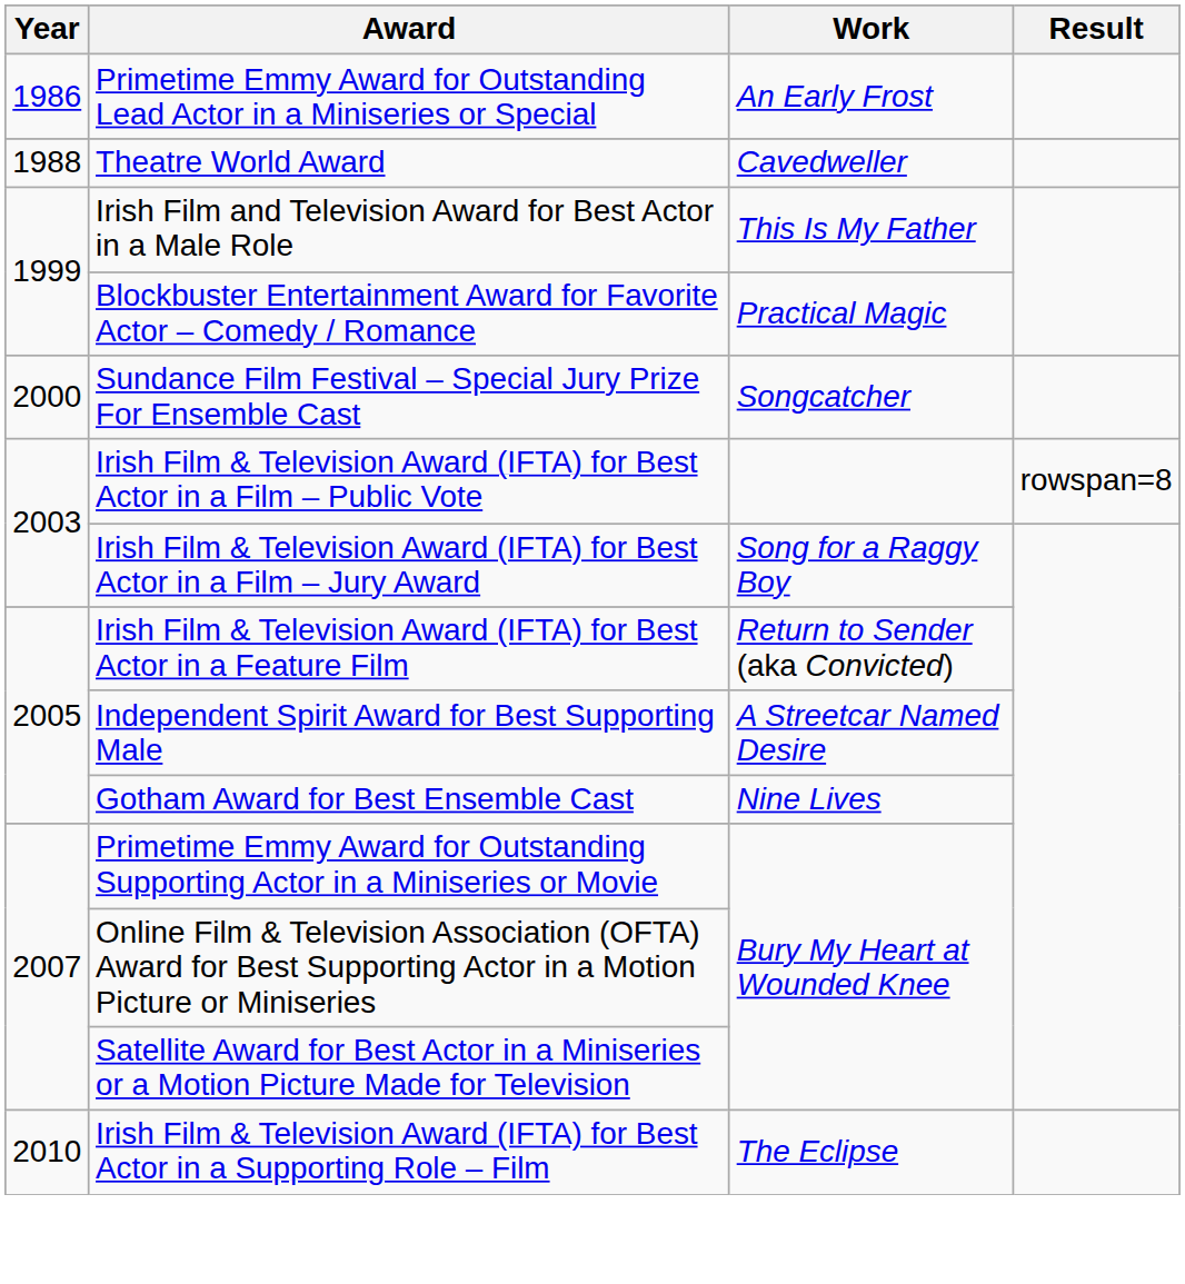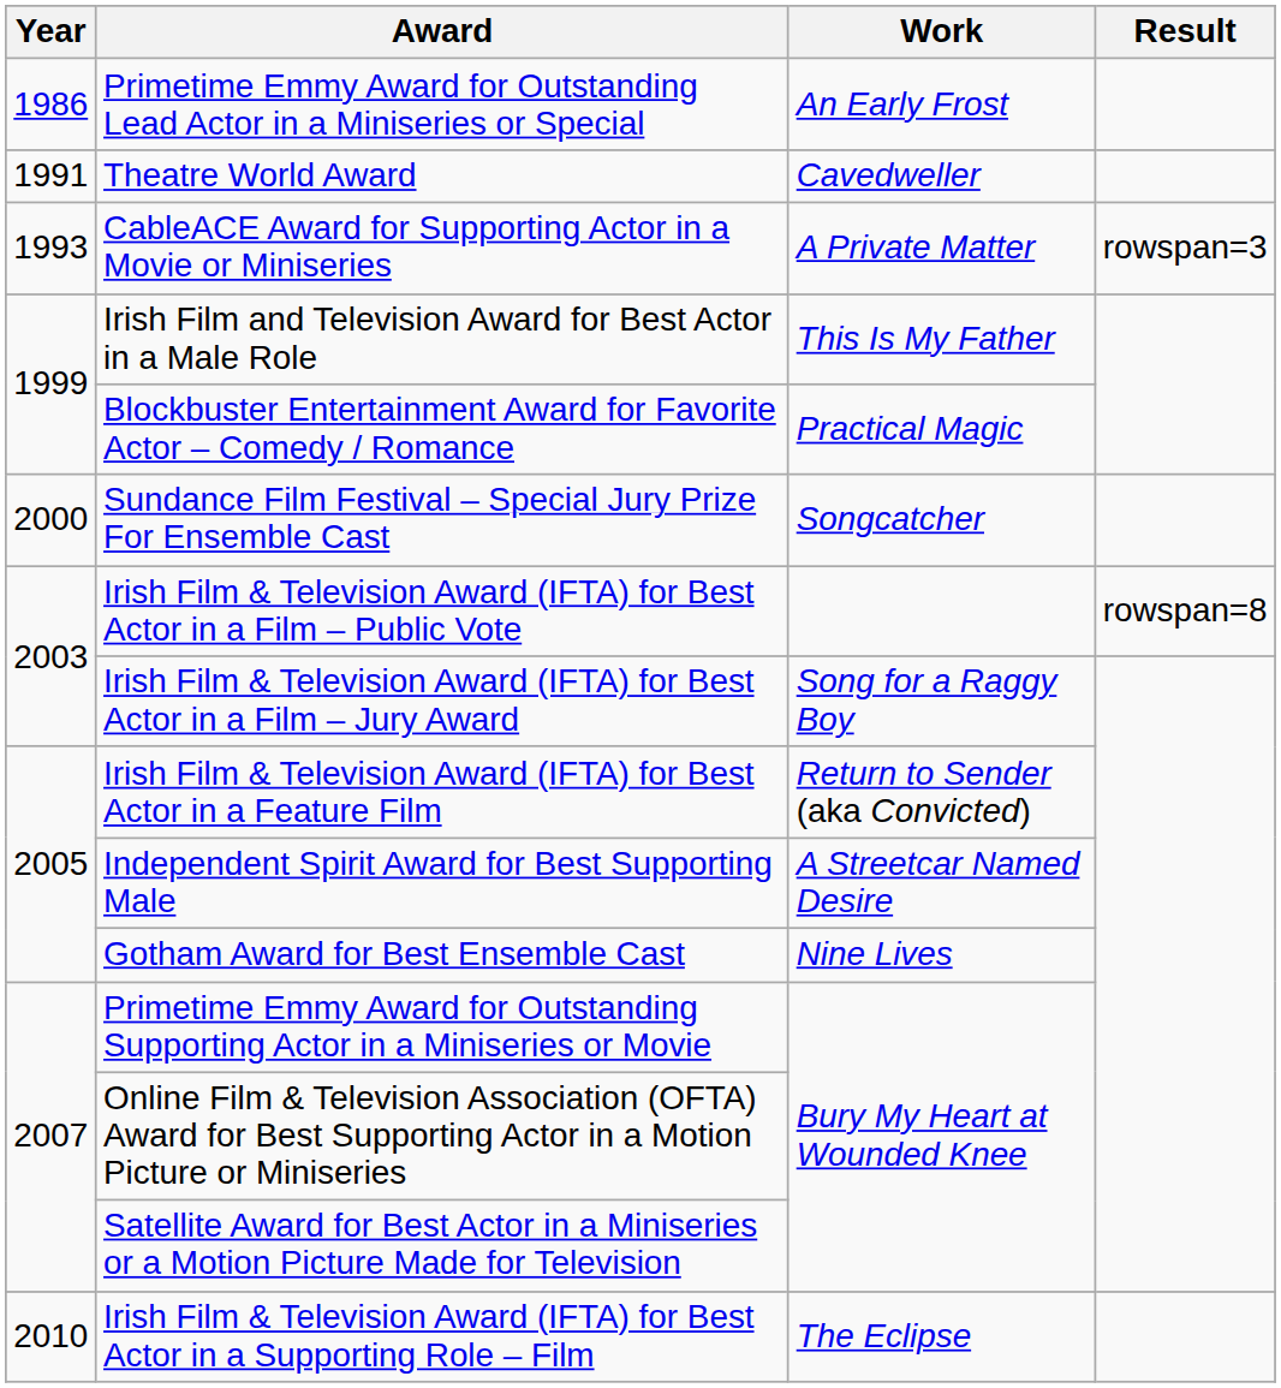Theatre World Award | Year: 1988 -> 1991
+ row: 1993 | CableACE Award for Supporting Actor in a Movie or Miniseries | A Private Matter | rowspan=3
